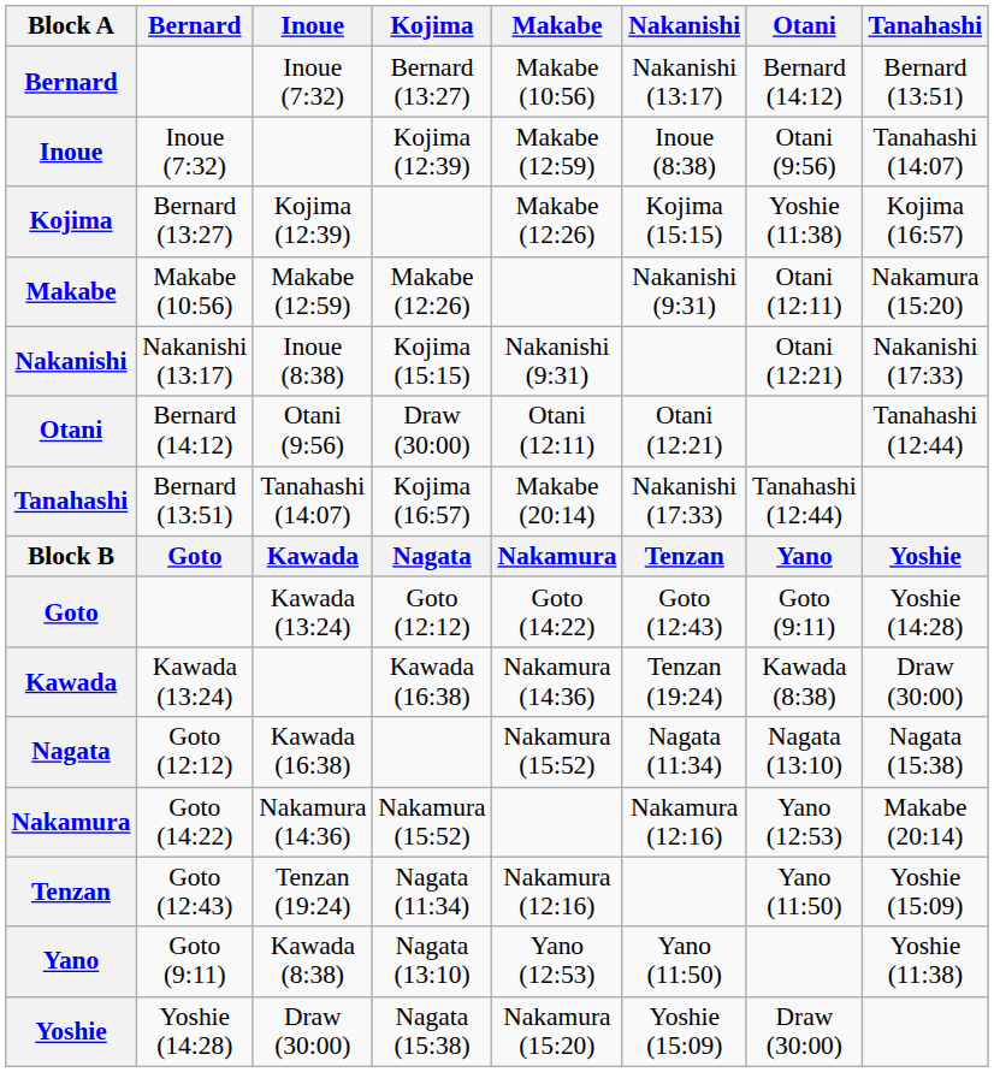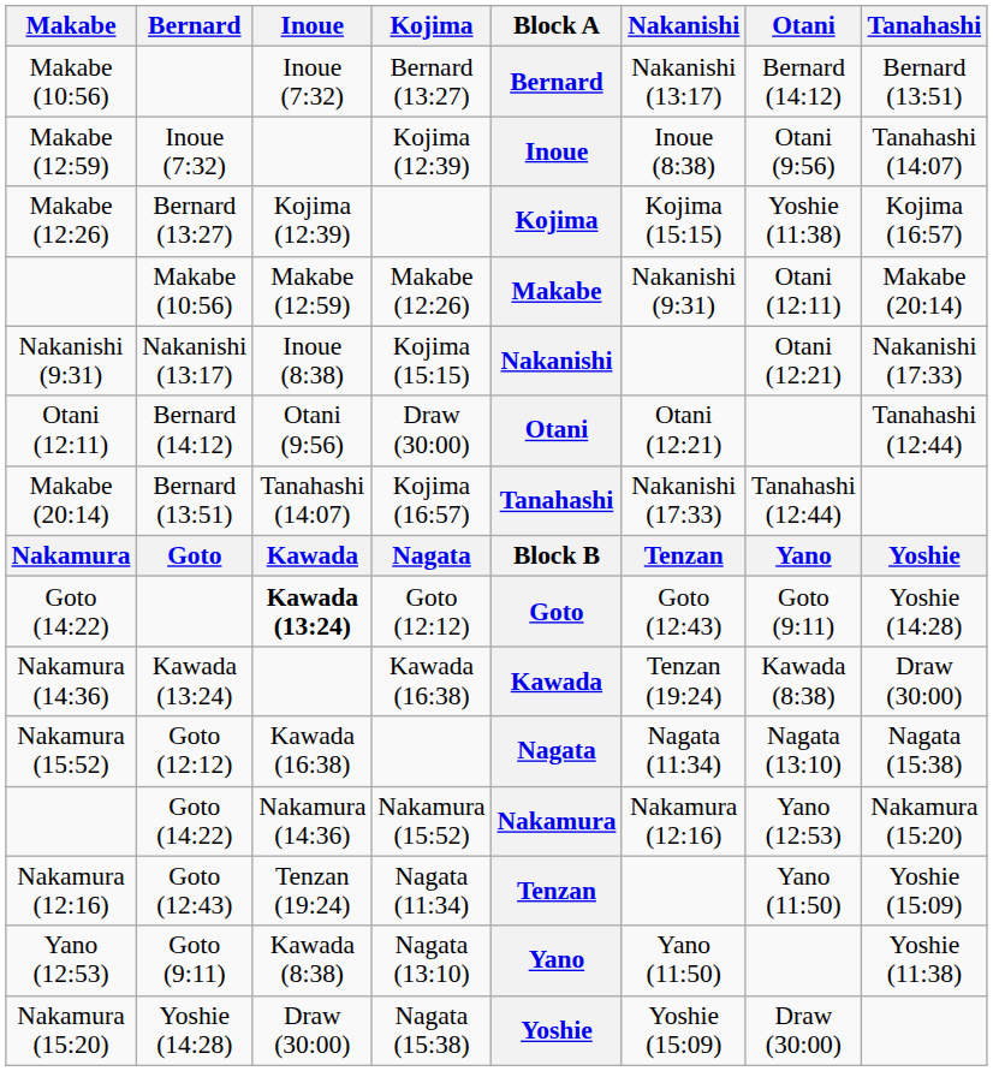columns swapped: Block A <-> Makabe
row 5 | Tanahashi: Nakamura (15:20) -> Makabe (20:14)
row 10 | Inoue: normal -> bold
row 13 | Tanahashi: Makabe (20:14) -> Nakamura (15:20)
